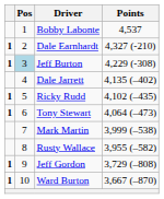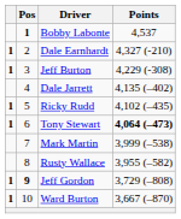Bobby Labonte | Pos: normal -> bold
Jeff Burton | Pos: lightblue background -> no background
Tony Stewart | Points: normal -> bold
Jeff Gordon | Pos: normal -> bold
